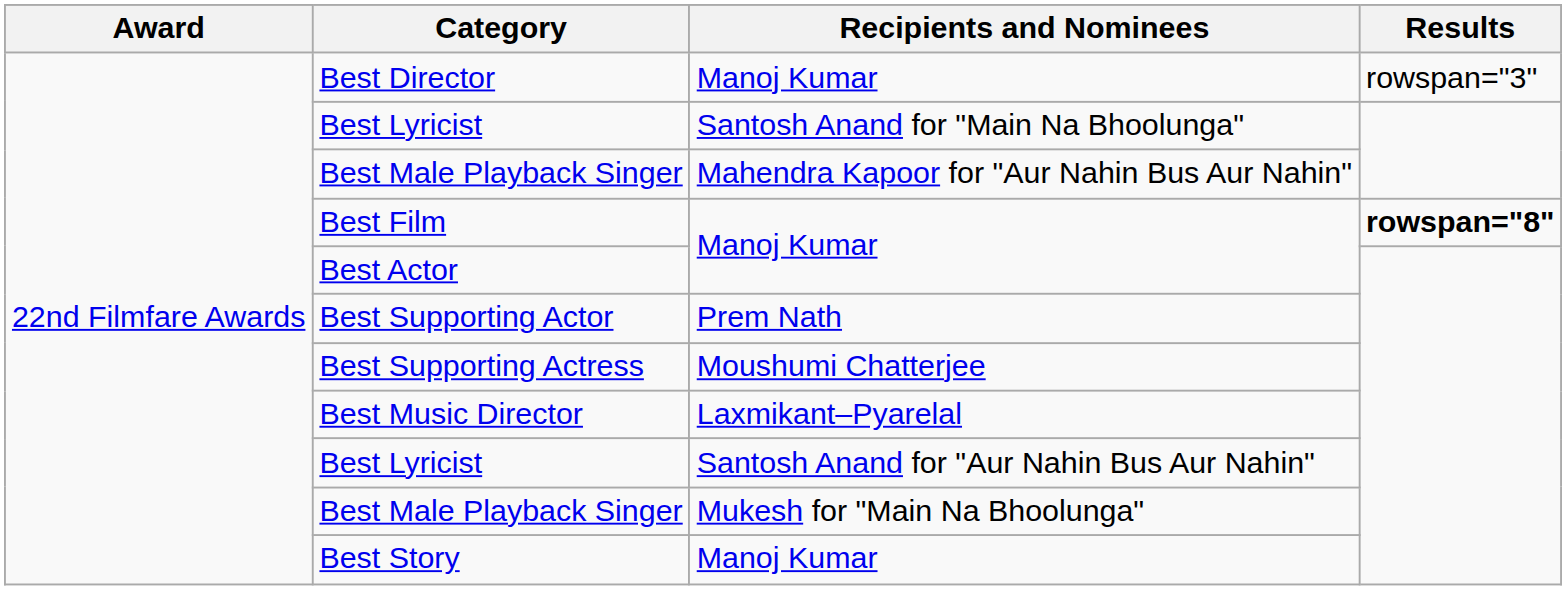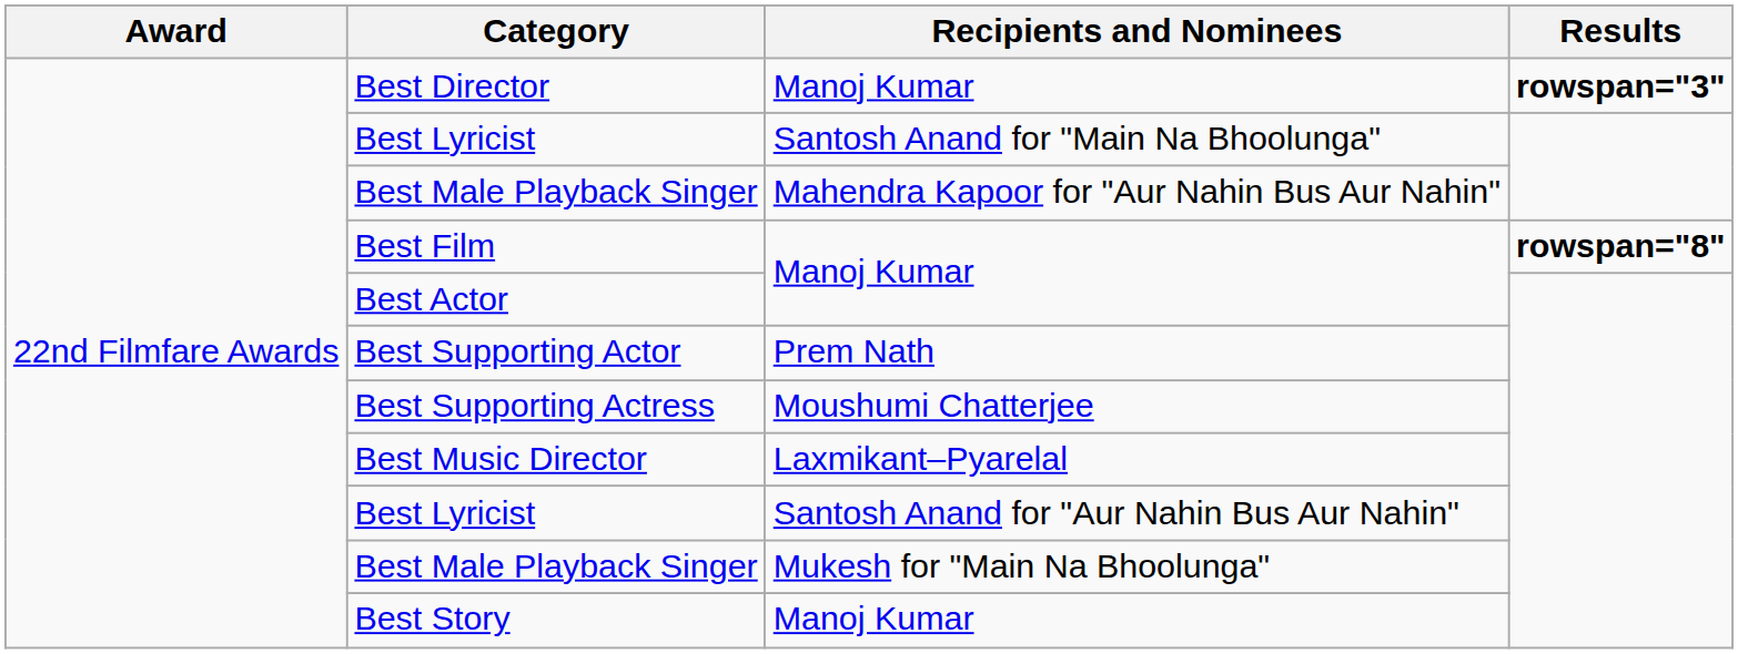Best Director | Results: normal -> bold
